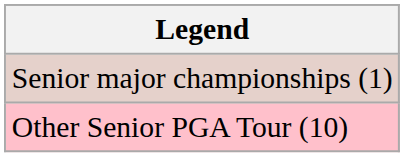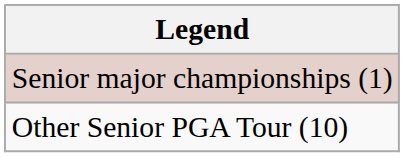row 3 | column 1: pink background -> no background
